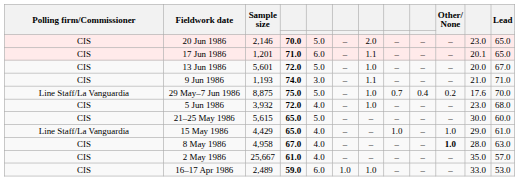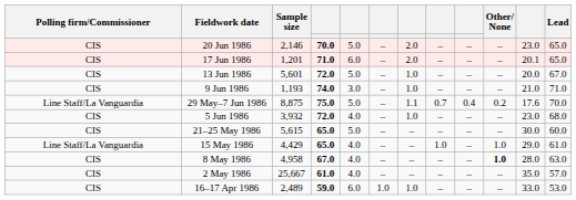17 Jun 1986 | column 7: 1.1 -> 2.0
9 Jun 1986 | column 7: 1.1 -> 1.0
29 May–7 Jun 1986 | column 7: 1.0 -> 1.1
